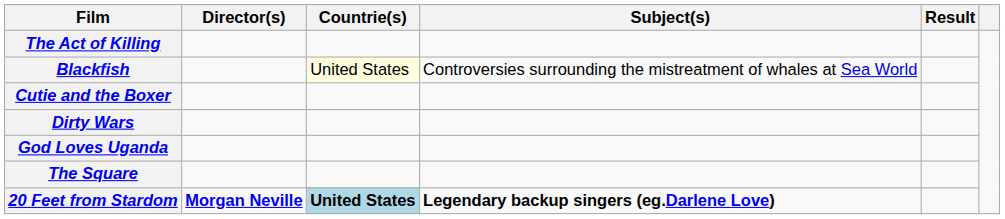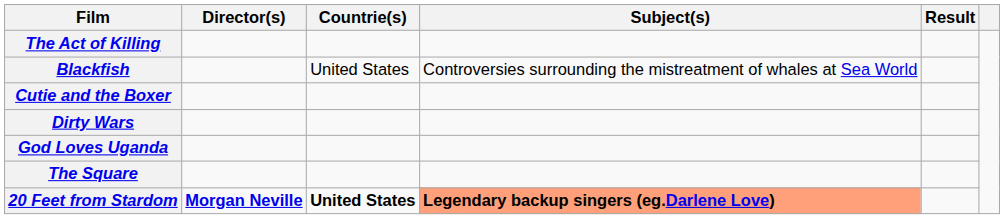Blackfish | Countrie(s): lightyellow background -> no background
20 Feet from Stardom | Countrie(s): lightblue background -> no background
20 Feet from Stardom | Subject(s): no background -> lightsalmon background
